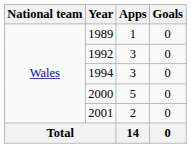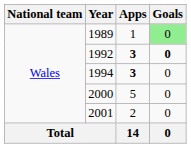1989 | Goals: no background -> lightgreen background
1992 | Apps: normal -> bold
1992 | Goals: normal -> bold
1994 | Apps: normal -> bold
